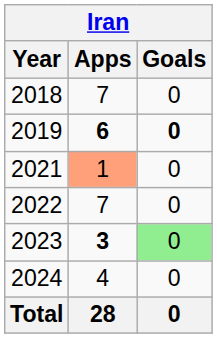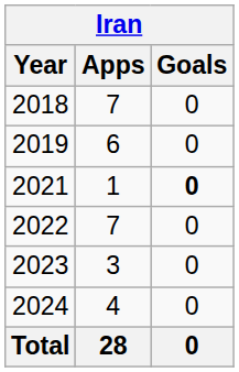2019 | Apps: bold -> normal
2019 | Goals: bold -> normal
2021 | Apps: lightsalmon background -> no background
2021 | Goals: normal -> bold
2023 | Apps: bold -> normal
2023 | Goals: lightgreen background -> no background
